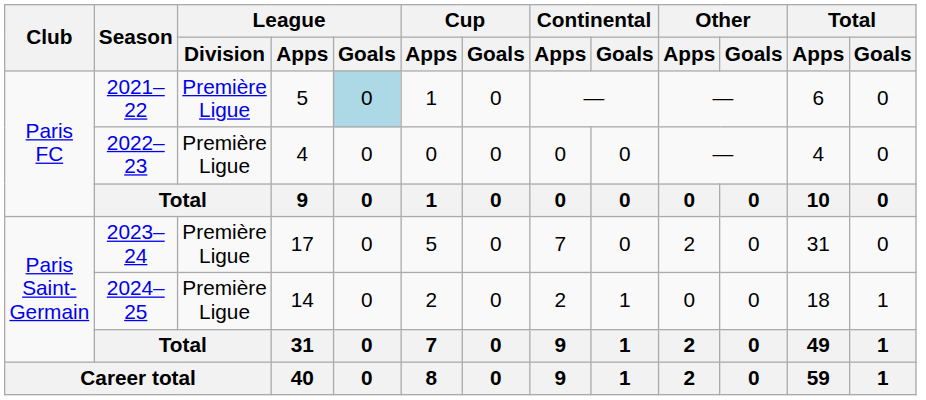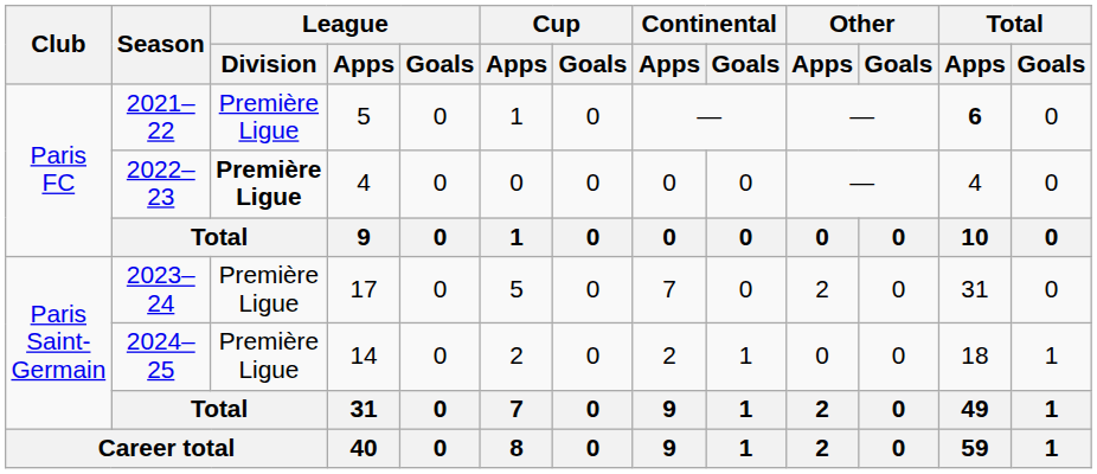2021–22 | League / Goals: lightblue background -> no background
2021–22 | Total / Apps: normal -> bold
2022–23 | League / Division: normal -> bold
